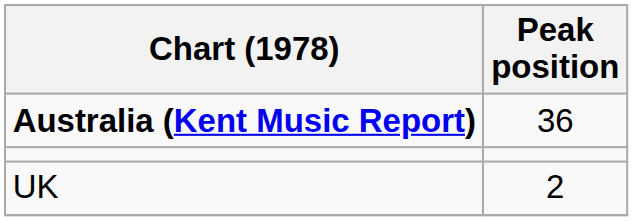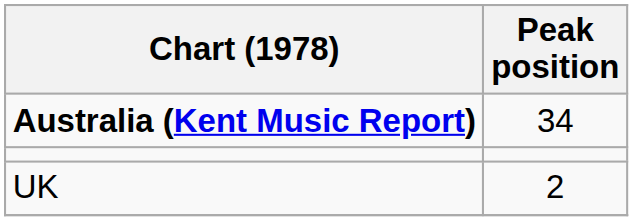row 2 | Peak position: 36 -> 34
